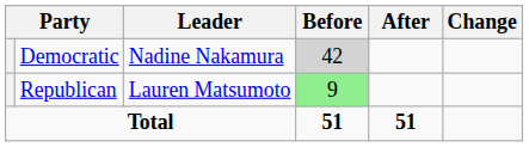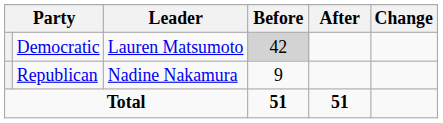Democratic | Leader: Nadine Nakamura -> Lauren Matsumoto
Republican | Leader: Lauren Matsumoto -> Nadine Nakamura
Republican | Before: lightgreen background -> no background
